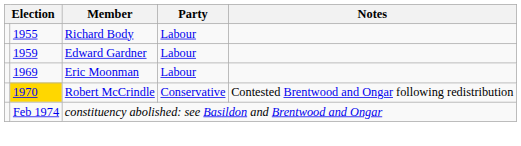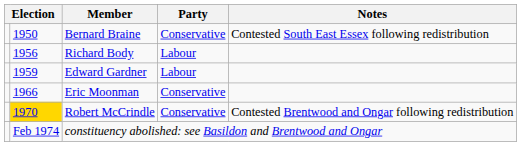+ row: 1950 | Bernard Braine | Conservative | Contested South East Essex following redistribution
Richard Body | column 2: 1955 -> 1956
Eric Moonman | column 2: 1969 -> 1966
Eric Moonman | Party: Labour -> Conservative
